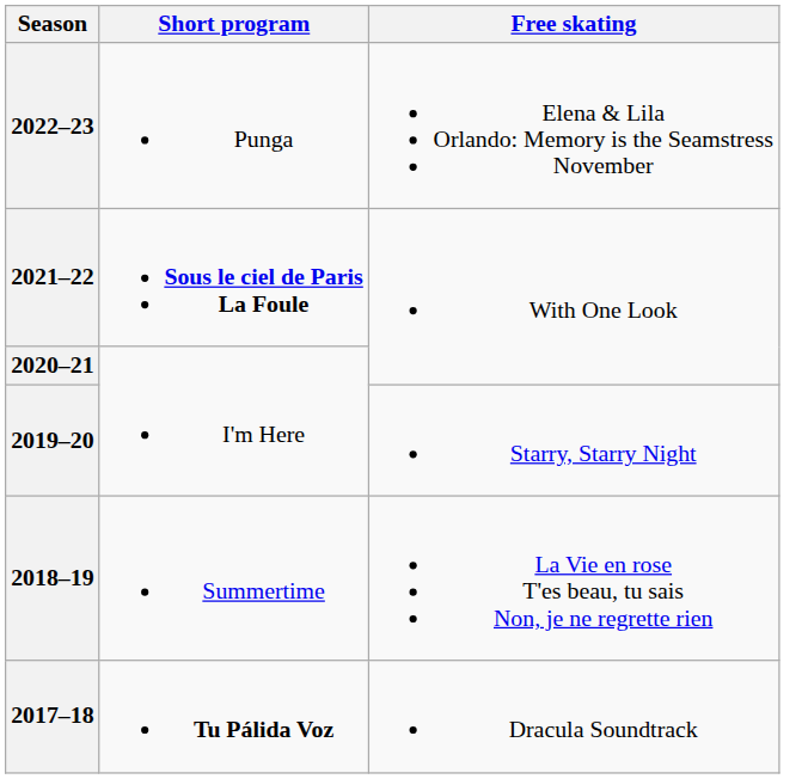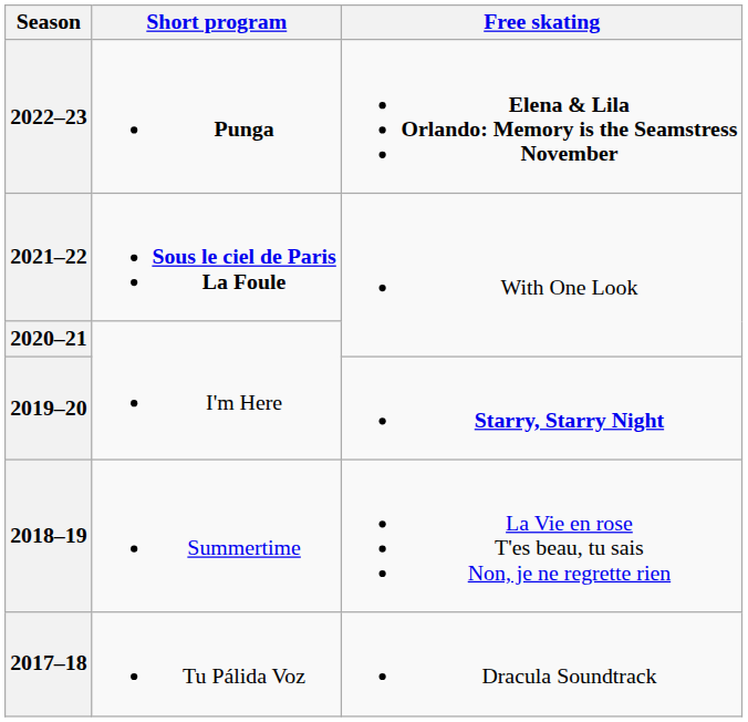2022–23 | Short program: normal -> bold
2022–23 | Free skating: normal -> bold
2019–20 | Free skating: normal -> bold
2017–18 | Short program: bold -> normal
